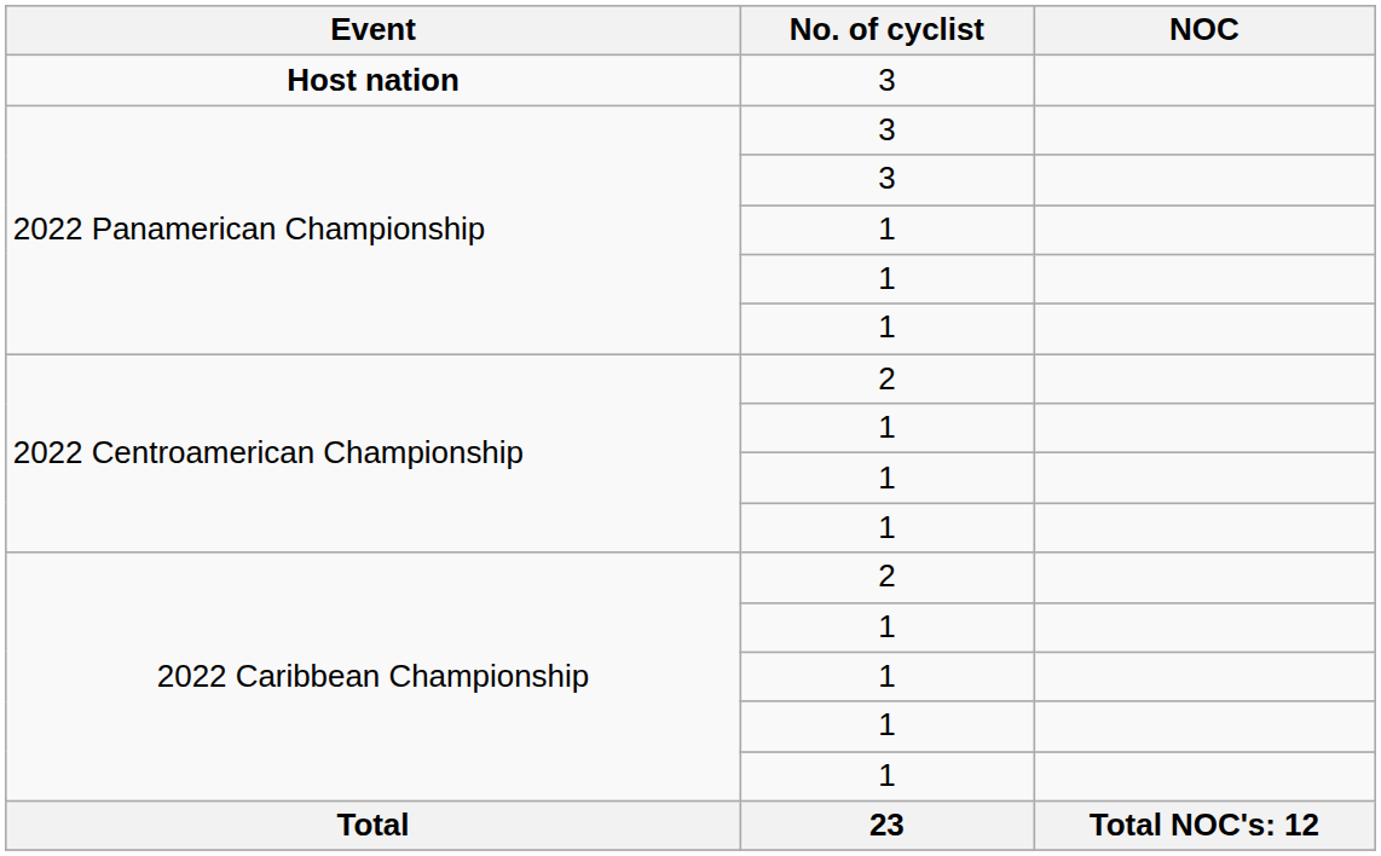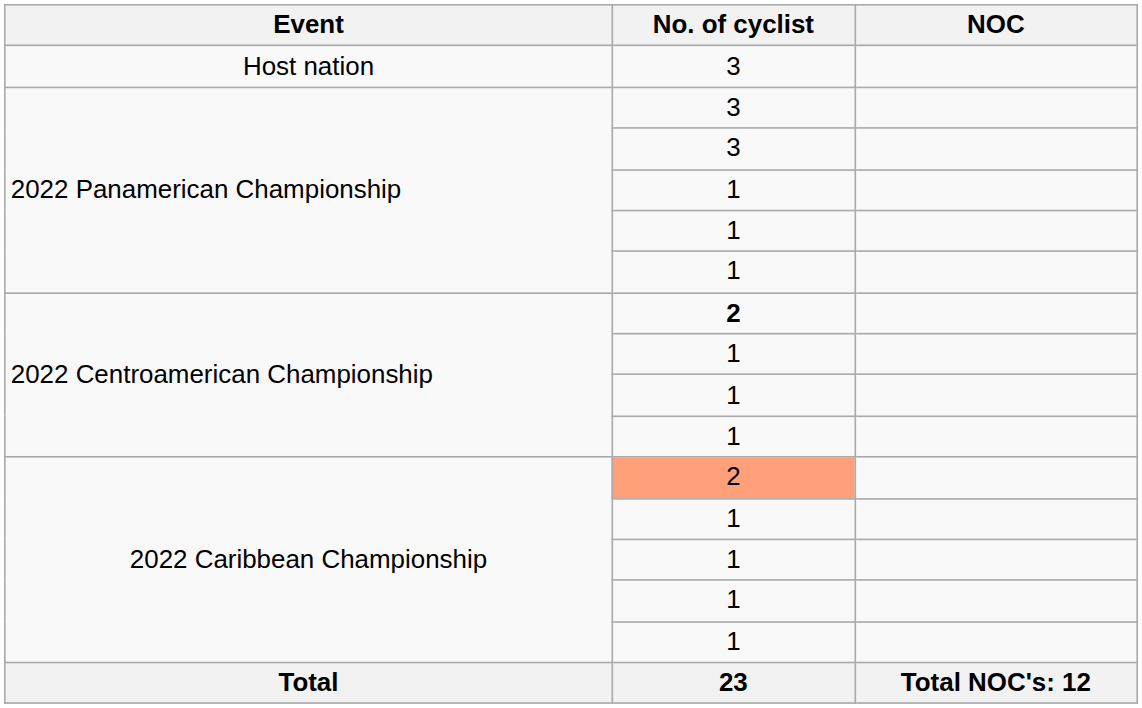Host nation | Event: bold -> normal
2022 Centroamerican Championship / 2 | No. of cyclist: normal -> bold
2022 Caribbean Championship / 2 | No. of cyclist: no background -> lightsalmon background
